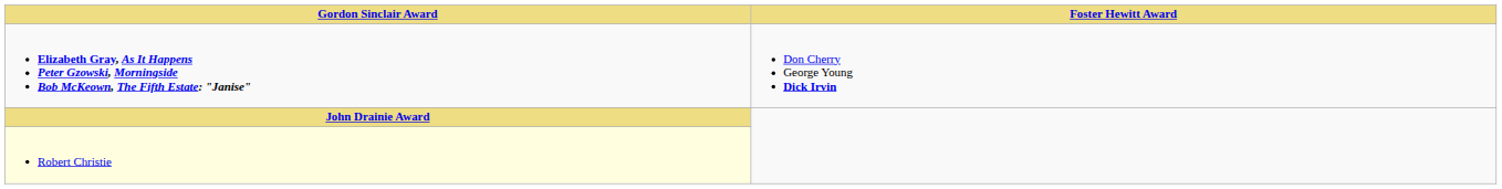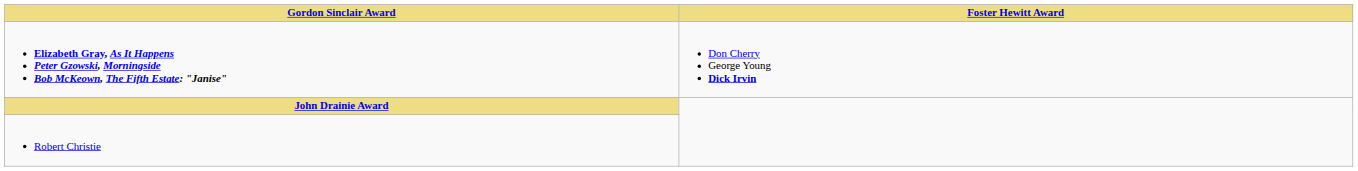Robert Christie | Gordon Sinclair Award: lightyellow background -> no background
